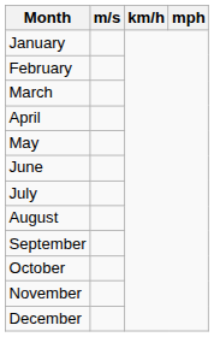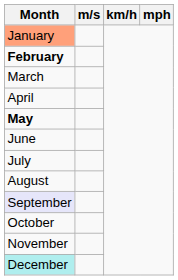January | Month: no background -> lightsalmon background
February | Month: normal -> bold
May | Month: normal -> bold
September | Month: no background -> lavender background
December | Month: no background -> paleturquoise background
